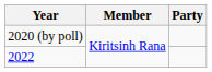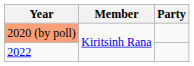2020 (by poll) | Year: no background -> lightsalmon background
